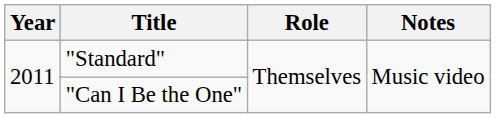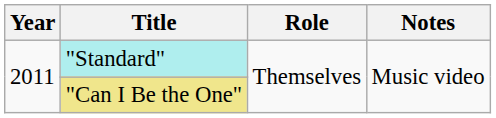"Standard" | Title: no background -> paleturquoise background
"Can I Be the One" | Title: no background -> khaki background
